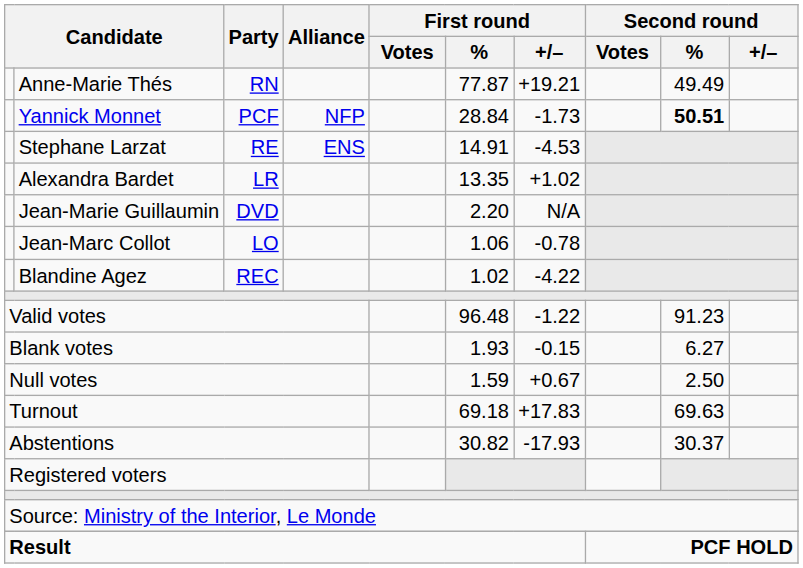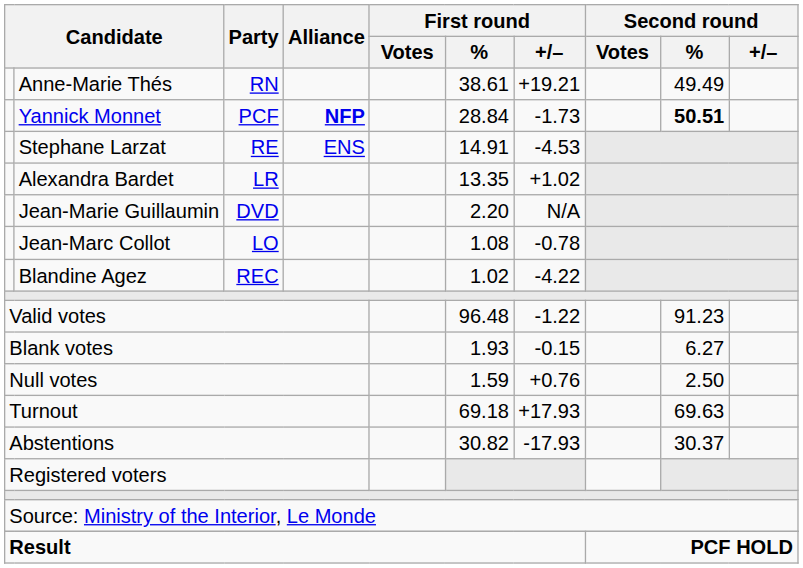Anne-Marie Thés | First round / %: 77.87 -> 38.61
Yannick Monnet | Alliance: normal -> bold
Jean-Marc Collot | First round / %: 1.06 -> 1.08
Null votes | First round / +/–: +0.67 -> +0.76
Turnout | First round / +/–: +17.83 -> +17.93
